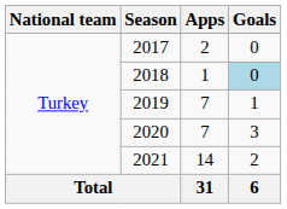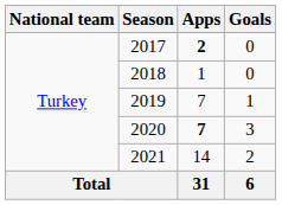2017 | Apps: normal -> bold
2018 | Goals: lightblue background -> no background
2020 | Apps: normal -> bold
